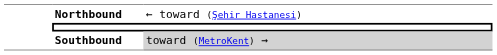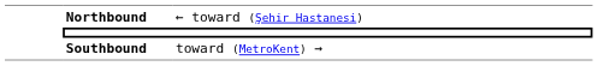Southbound | column 2: lightgrey background -> no background
